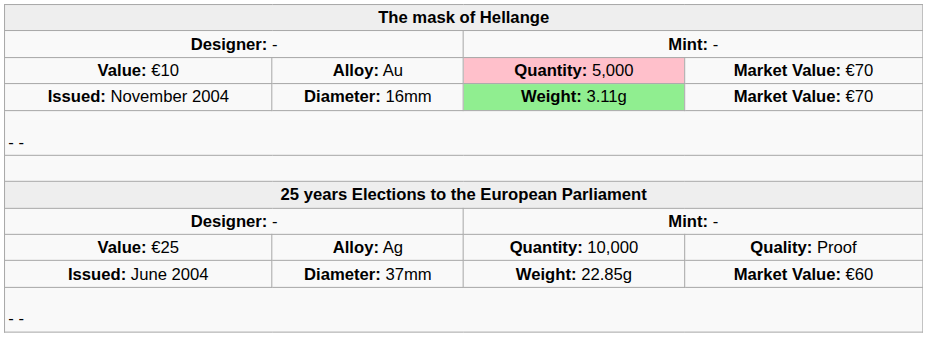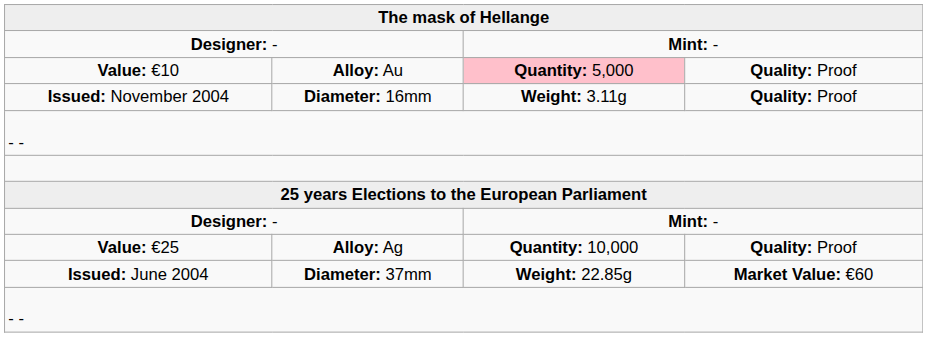Value: €10 | column 4: Market Value: €70 -> Quality: Proof
Issued: November 2004 | column 3: lightgreen background -> no background
Issued: November 2004 | column 4: Market Value: €70 -> Quality: Proof
